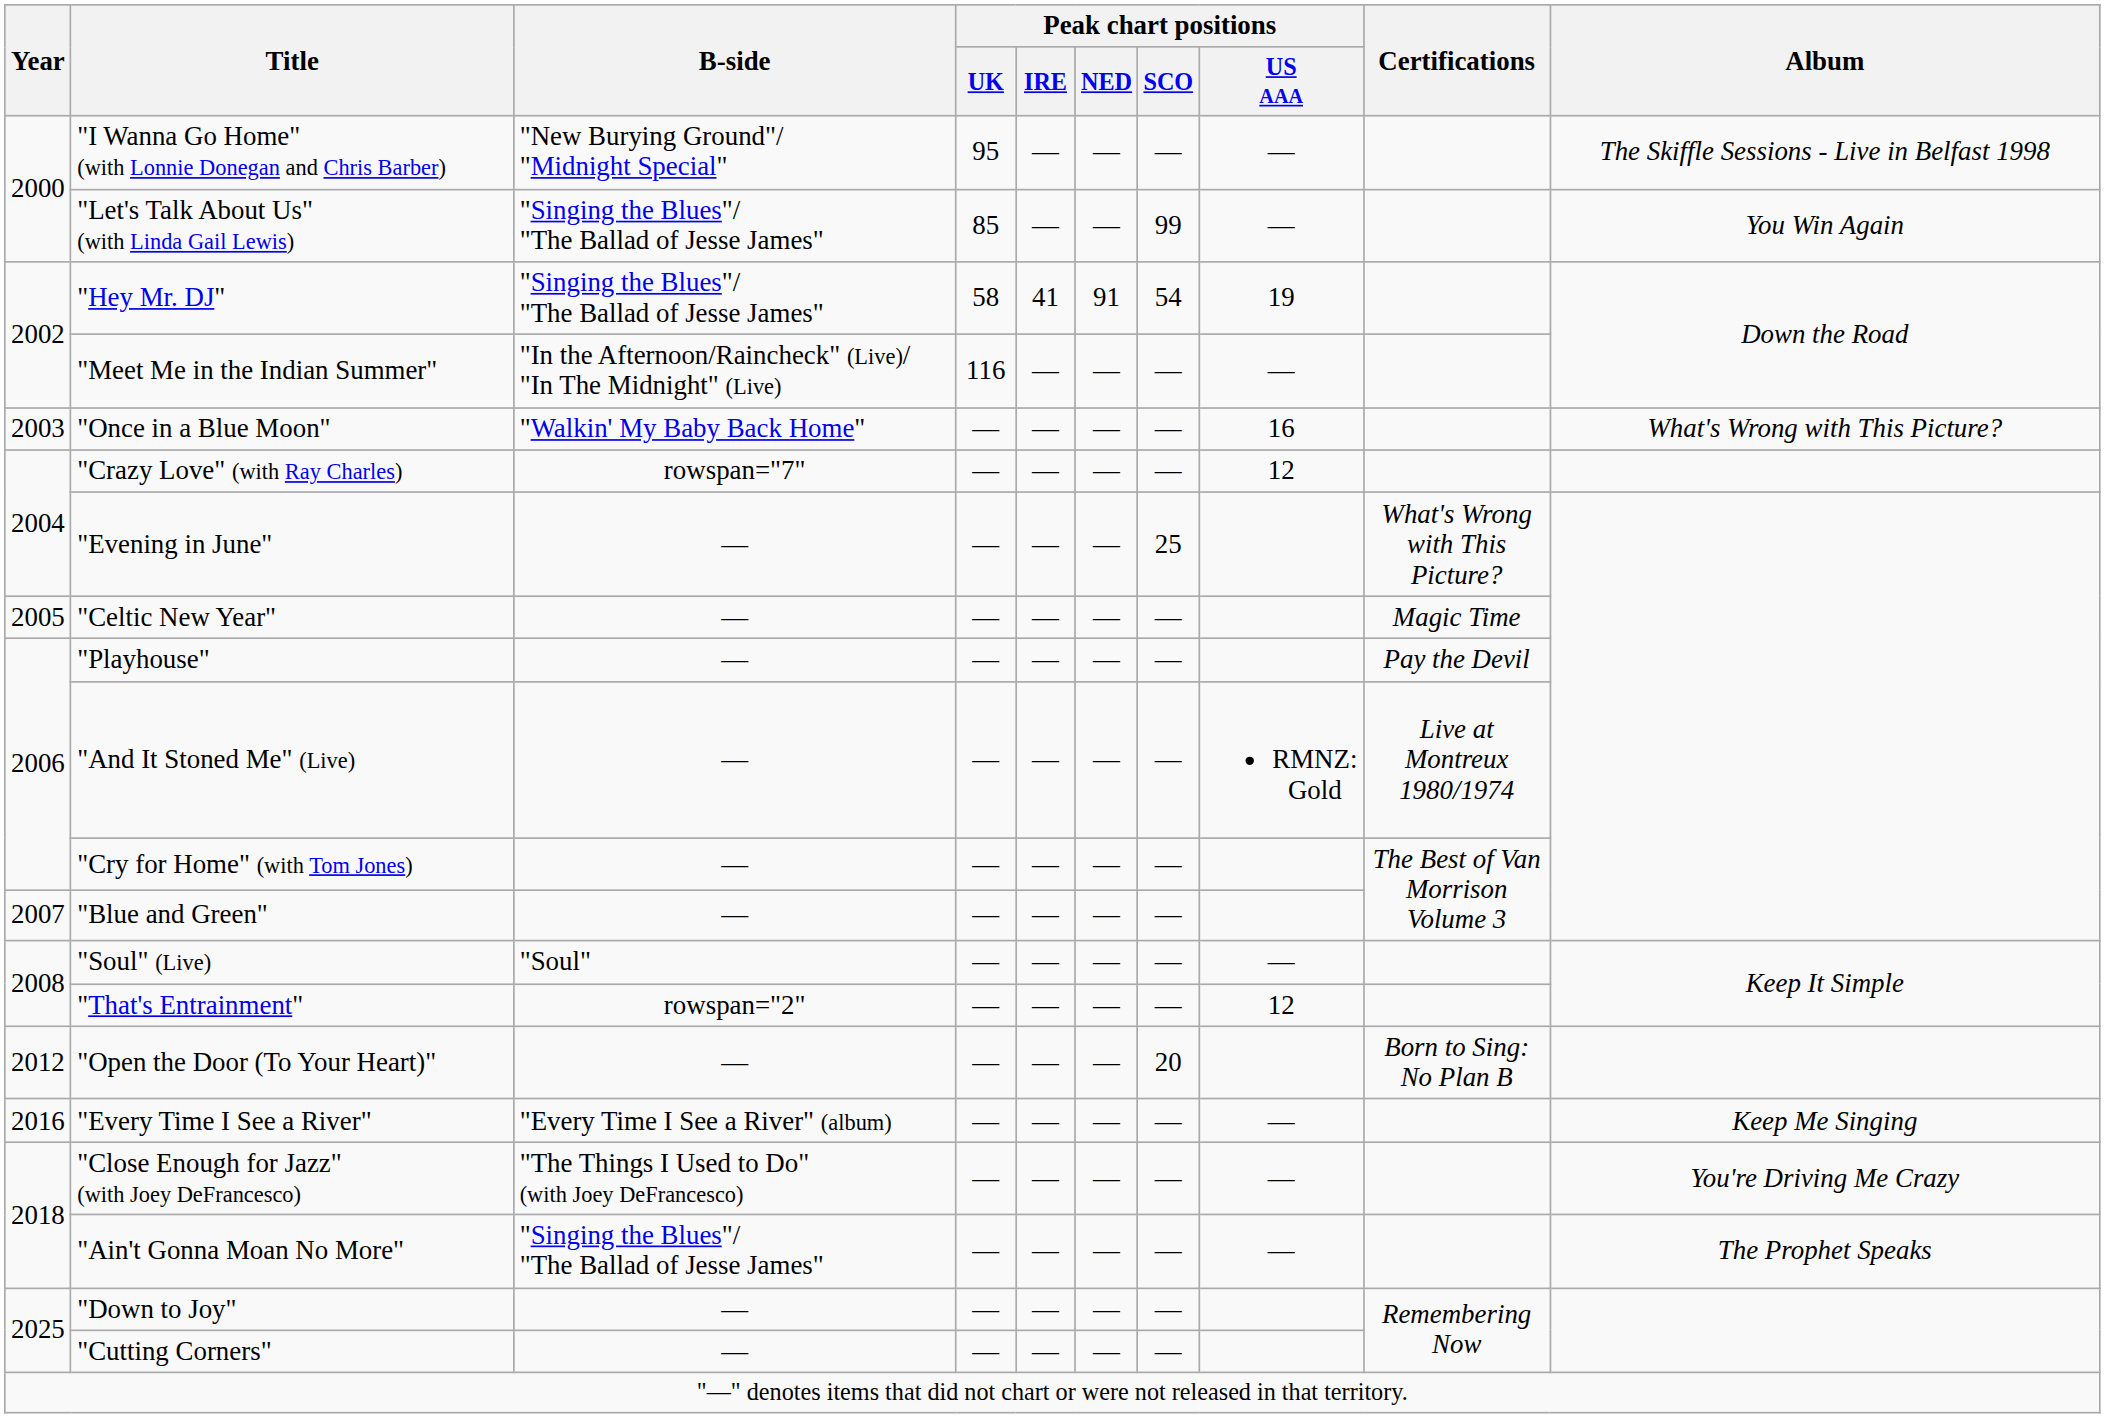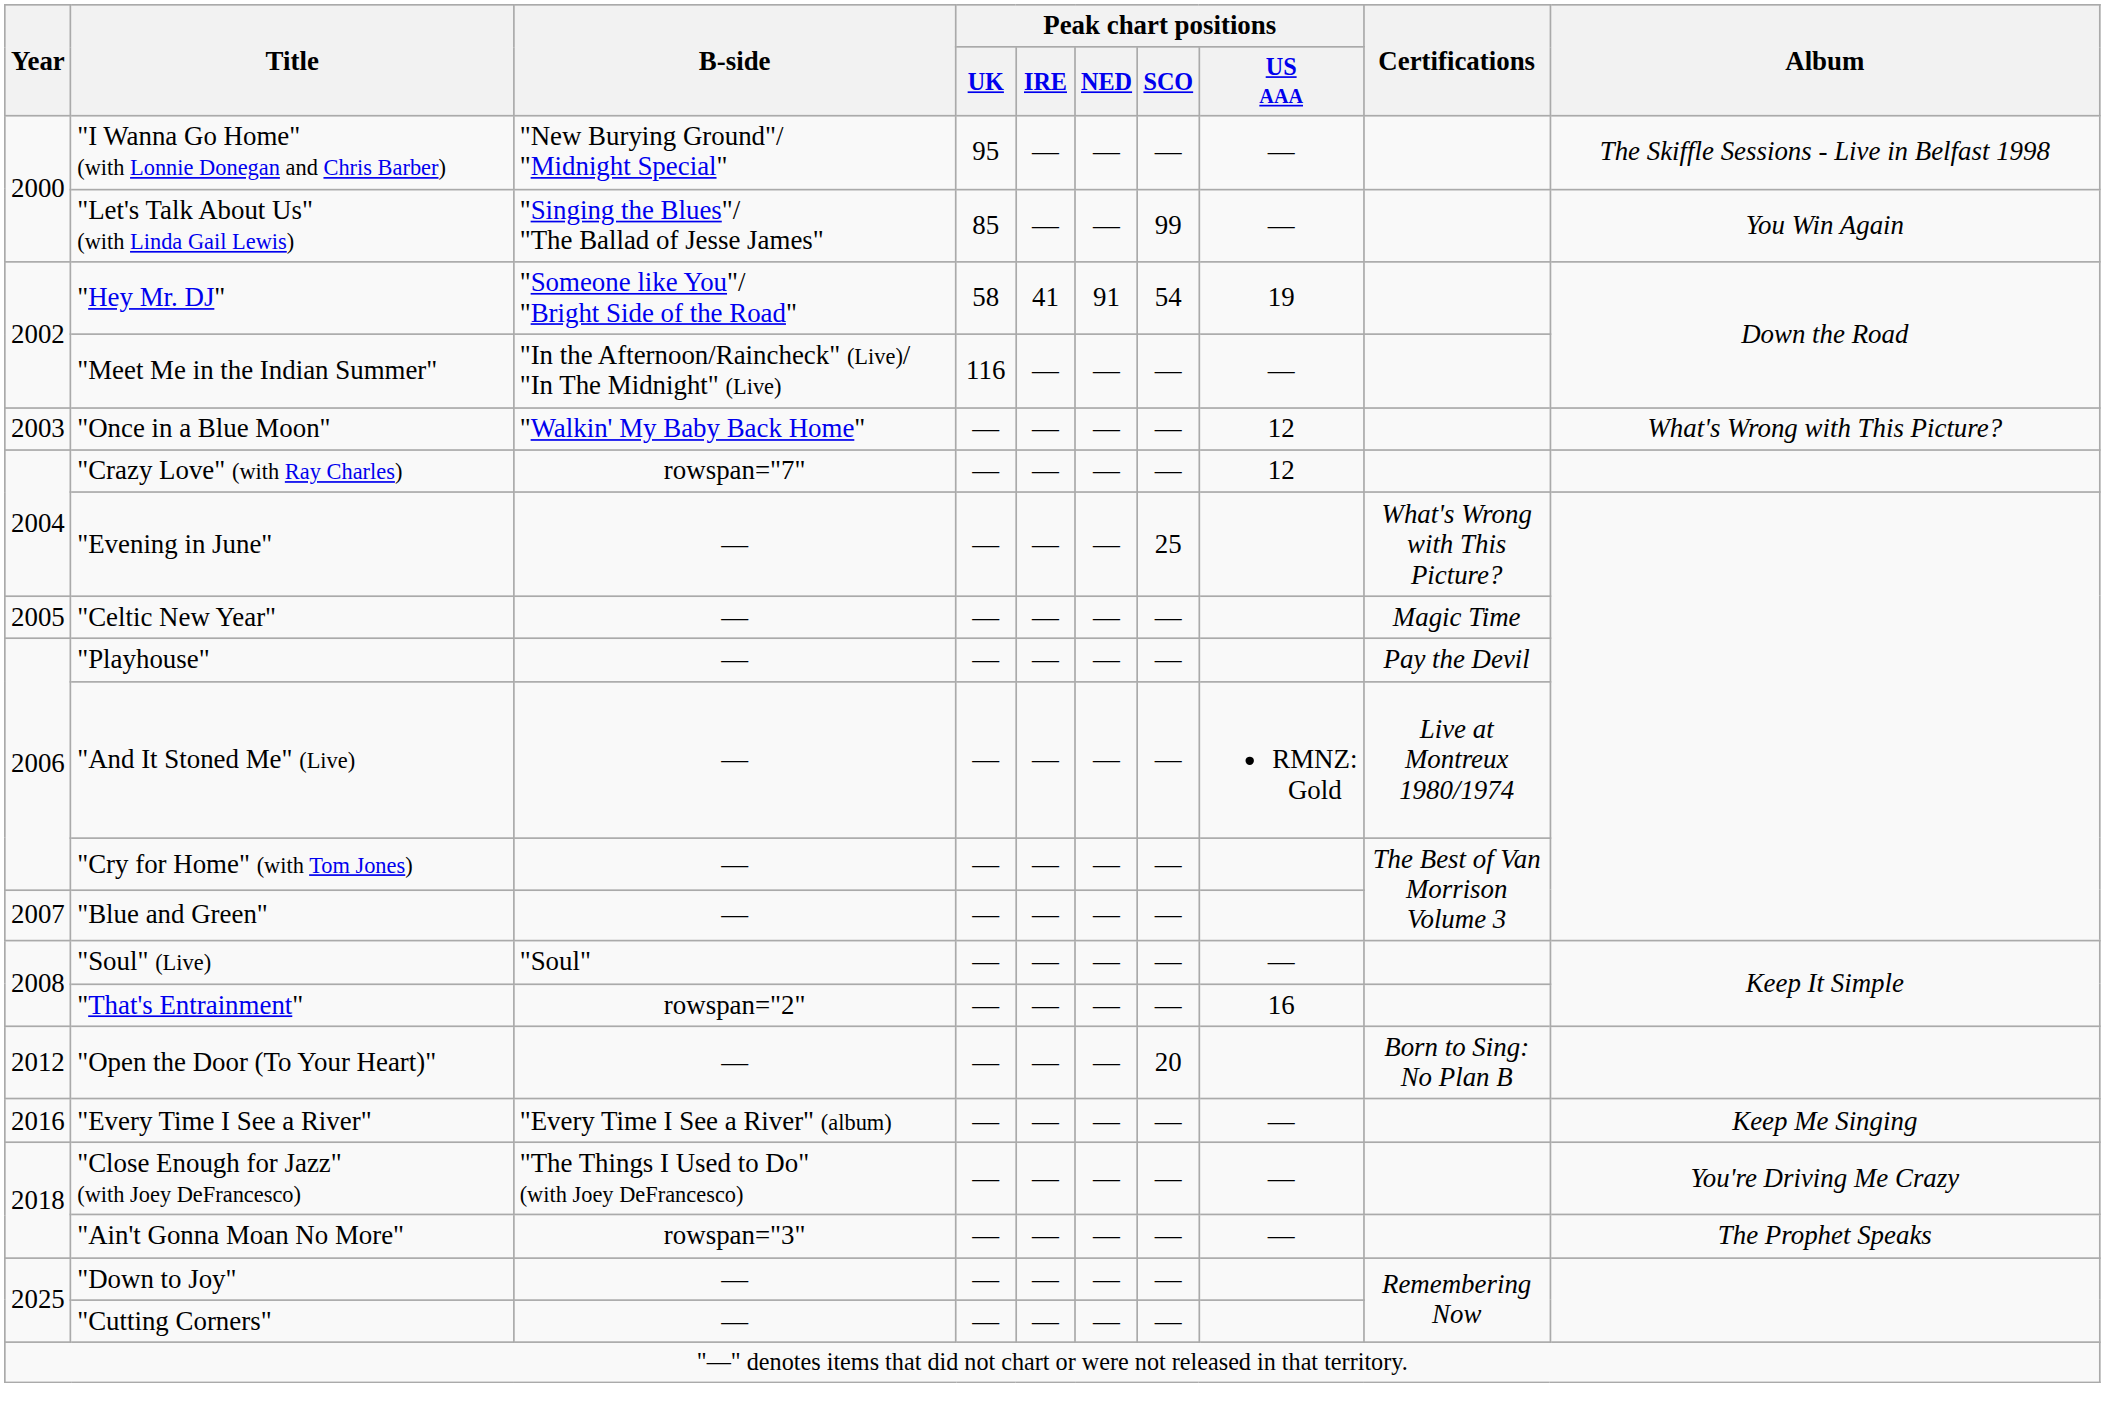"Hey Mr. DJ" | B-side: "Singing the Blues"/ "The Ballad of Jesse James" -> "Someone like You"/ "Bright Side of the Road"
"Once in a Blue Moon" | Peak chart positions / US AAA: 16 -> 12
"That's Entrainment" | Peak chart positions / US AAA: 12 -> 16
"Ain't Gonna Moan No More" | B-side: "Singing the Blues"/ "The Ballad of Jesse James" -> rowspan="3"
